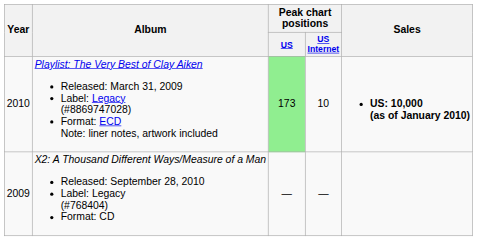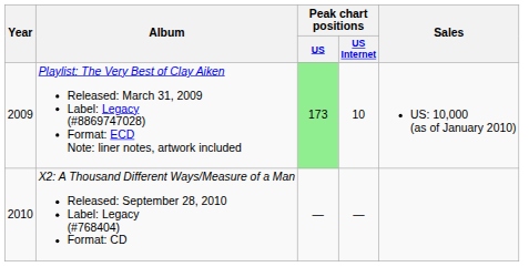row 3 | Year: 2010 -> 2009
row 3 | Sales: bold -> normal
row 4 | Year: 2009 -> 2010
